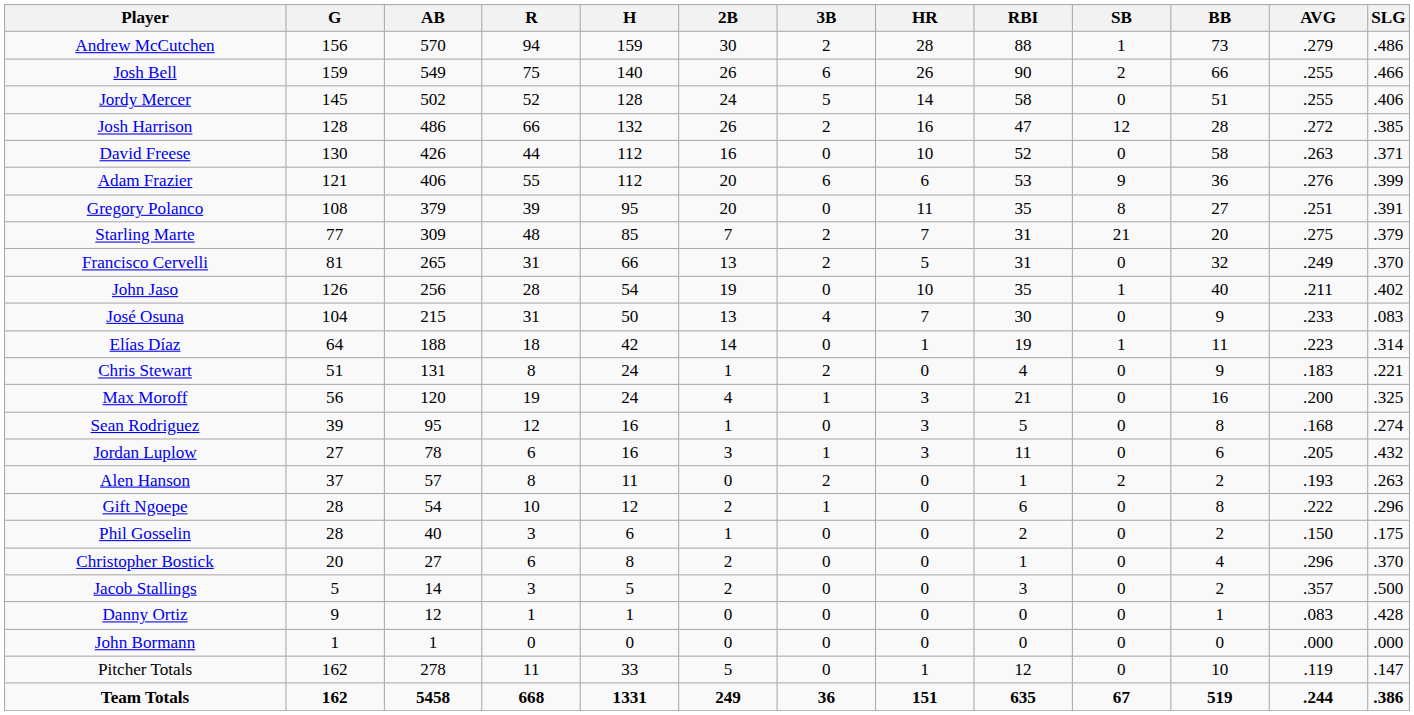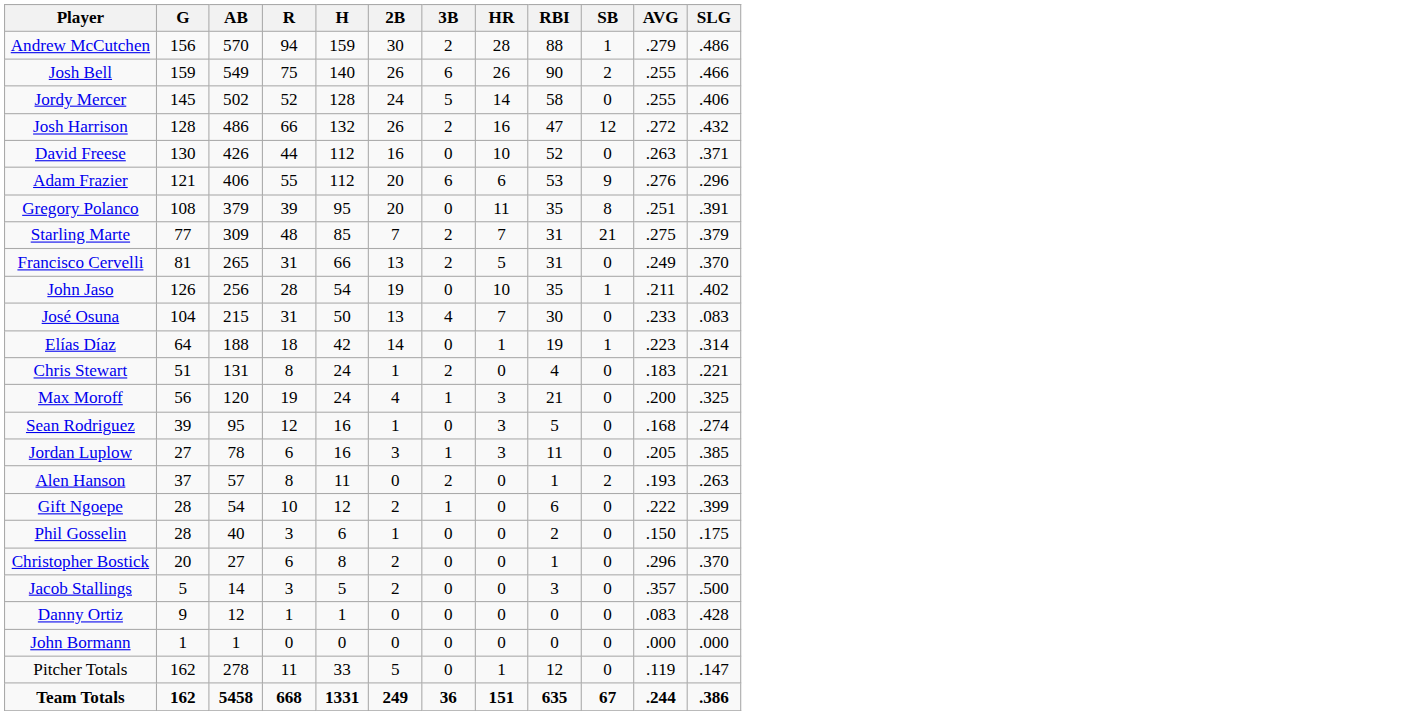- column: BB | 73 | 66 | 51 | 28 | 58 | 36 | 27 | 20 | 32 | 40 | 9 | 11 | 9 | 16 | 8 | 6 | 2 | 8 | 2 | 4 | 2 | 1 | 0 | 10 | 519
Josh Harrison | SLG: .385 -> .432
Adam Frazier | SLG: .399 -> .296
Jordan Luplow | SLG: .432 -> .385
Gift Ngoepe | SLG: .296 -> .399
